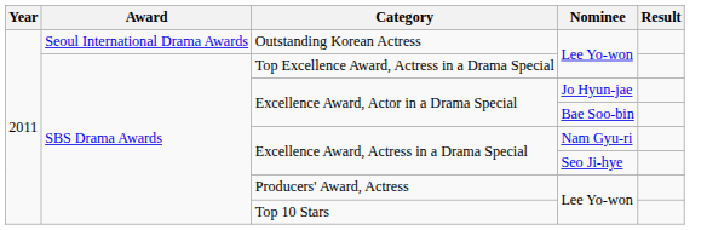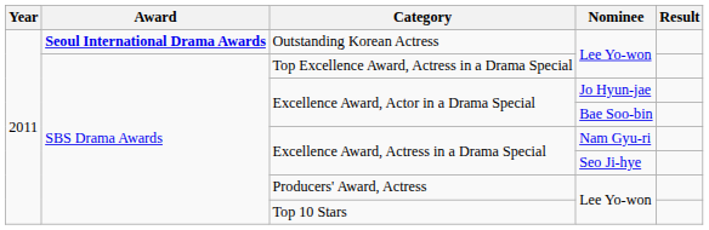Outstanding Korean Actress | Award: normal -> bold
